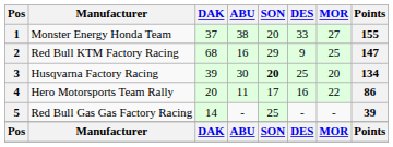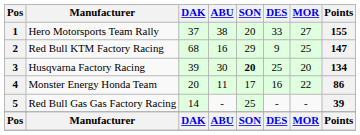1 | Manufacturer: Monster Energy Honda Team -> Hero Motorsports Team Rally
4 | Manufacturer: Hero Motorsports Team Rally -> Monster Energy Honda Team
